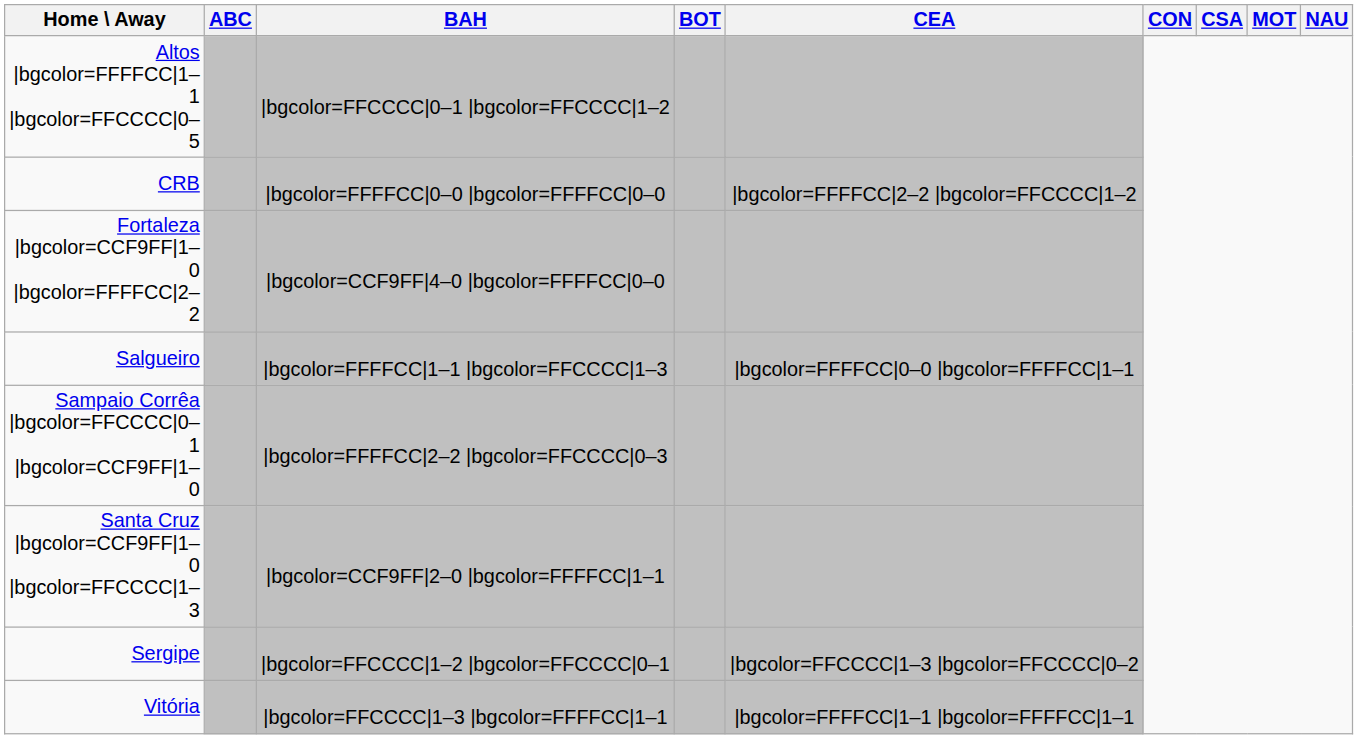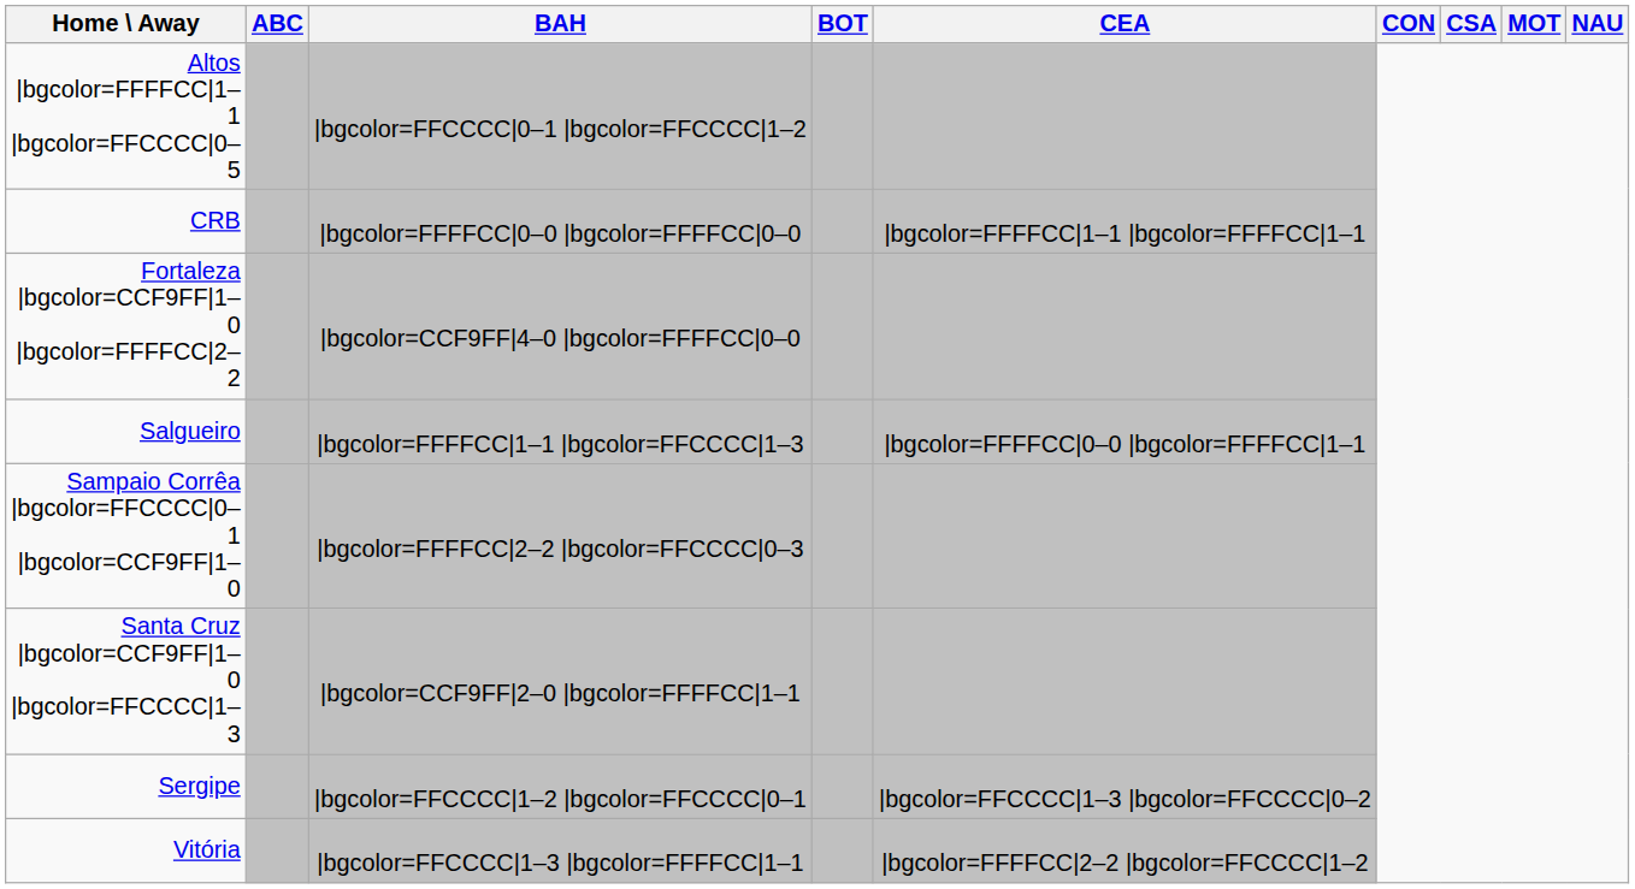CRB | CEA: |bgcolor=FFFFCC|2–2 |bgcolor=FFCCCC|1–2 -> |bgcolor=FFFFCC|1–1 |bgcolor=FFFFCC|1–1
Vitória | CEA: |bgcolor=FFFFCC|1–1 |bgcolor=FFFFCC|1–1 -> |bgcolor=FFFFCC|2–2 |bgcolor=FFCCCC|1–2
